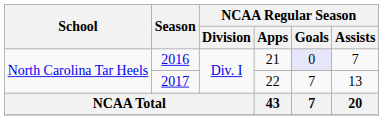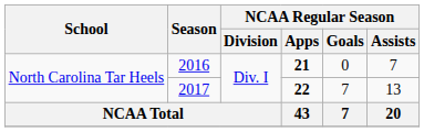2016 | NCAA Regular Season / Apps: normal -> bold
2016 | NCAA Regular Season / Goals: lavender background -> no background
2017 | NCAA Regular Season / Apps: normal -> bold
